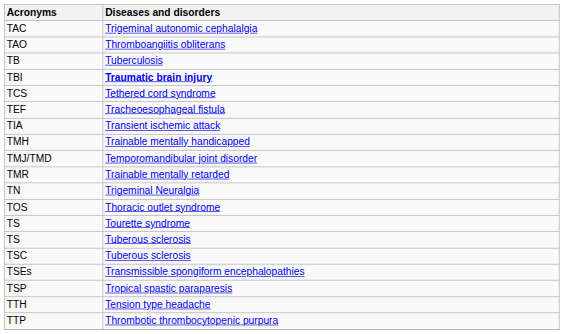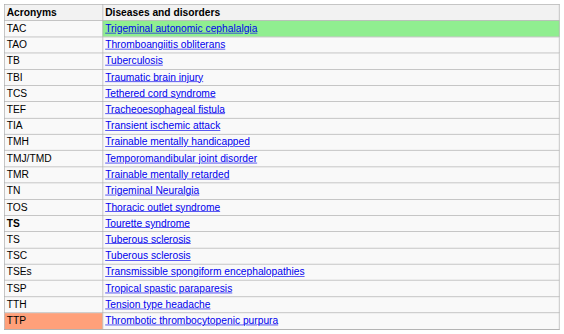row 2 | Diseases and disorders: no background -> lightgreen background
row 5 | Diseases and disorders: bold -> normal
row 14 | Acronyms: normal -> bold
row 20 | Acronyms: no background -> lightsalmon background
